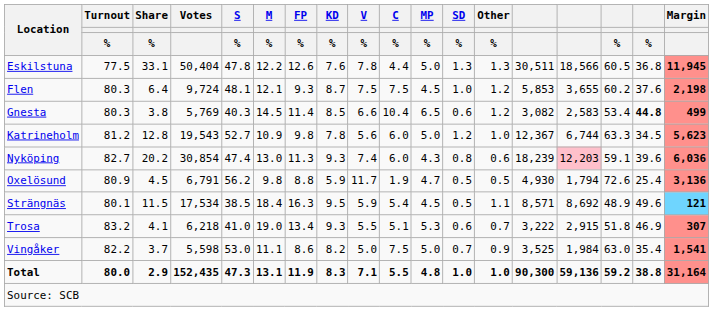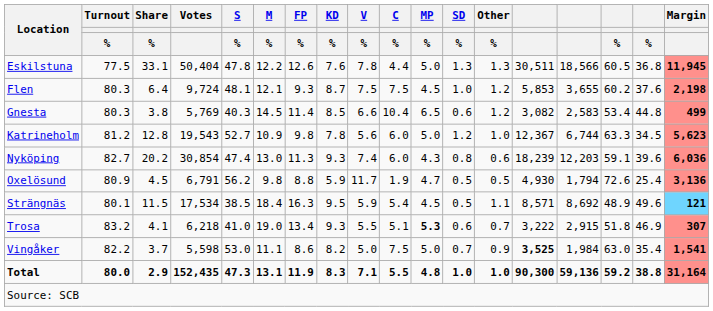Gnesta | column 17: bold -> normal
Nyköping | column 15: pink background -> no background
Trosa | MP / %: normal -> bold
Vingåker | column 14: normal -> bold
